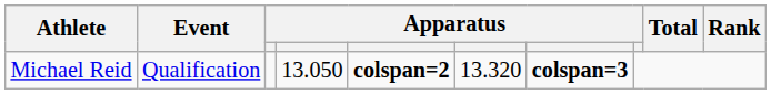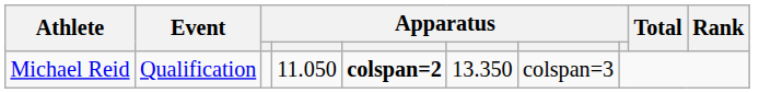Michael Reid | column 4: 13.050 -> 11.050
Michael Reid | column 6: 13.320 -> 13.350
Michael Reid | column 7: bold -> normal
